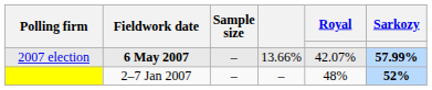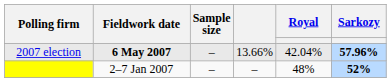2007 election | Royal: 42.07% -> 42.04%
2007 election | Sarkozy: 57.99% -> 57.96%
